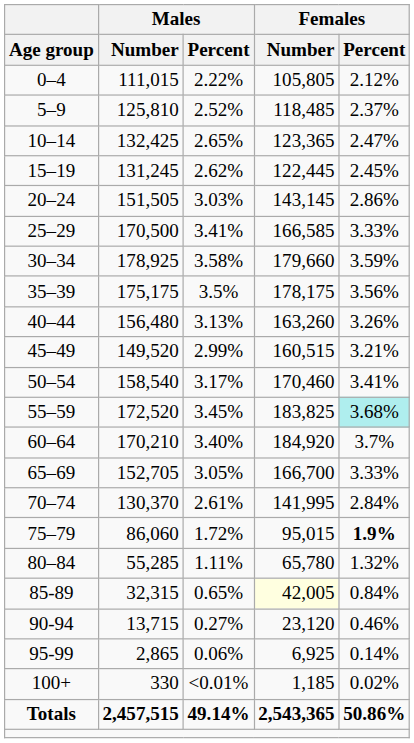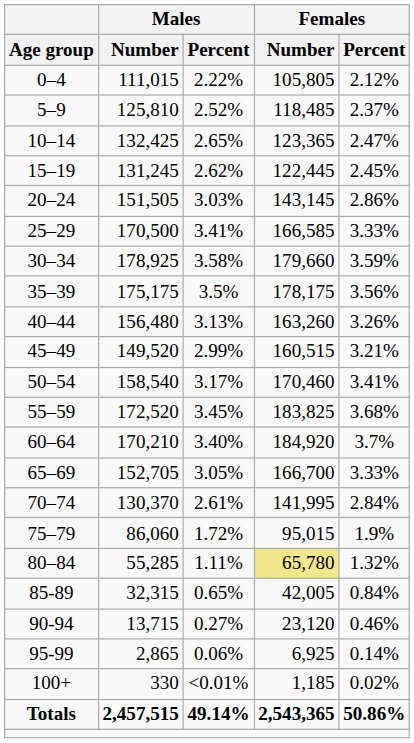55–59 | Females / Percent: paleturquoise background -> no background
75–79 | Females / Percent: bold -> normal
80–84 | Females / Number: no background -> khaki background
85-89 | Females / Number: lightyellow background -> no background
